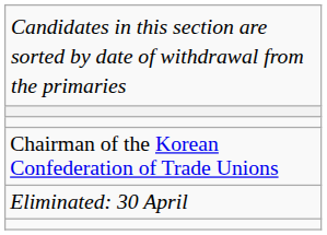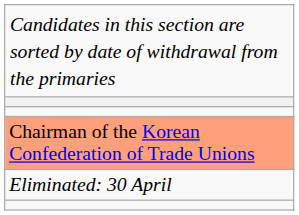row 4 | column 1: no background -> lightsalmon background
